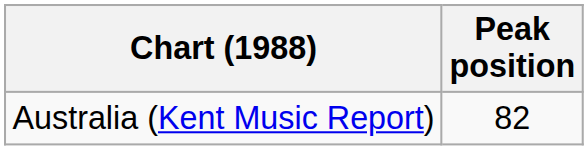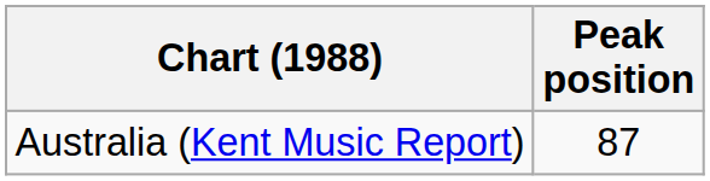Australia (Kent Music Report) | Peak position: 82 -> 87
